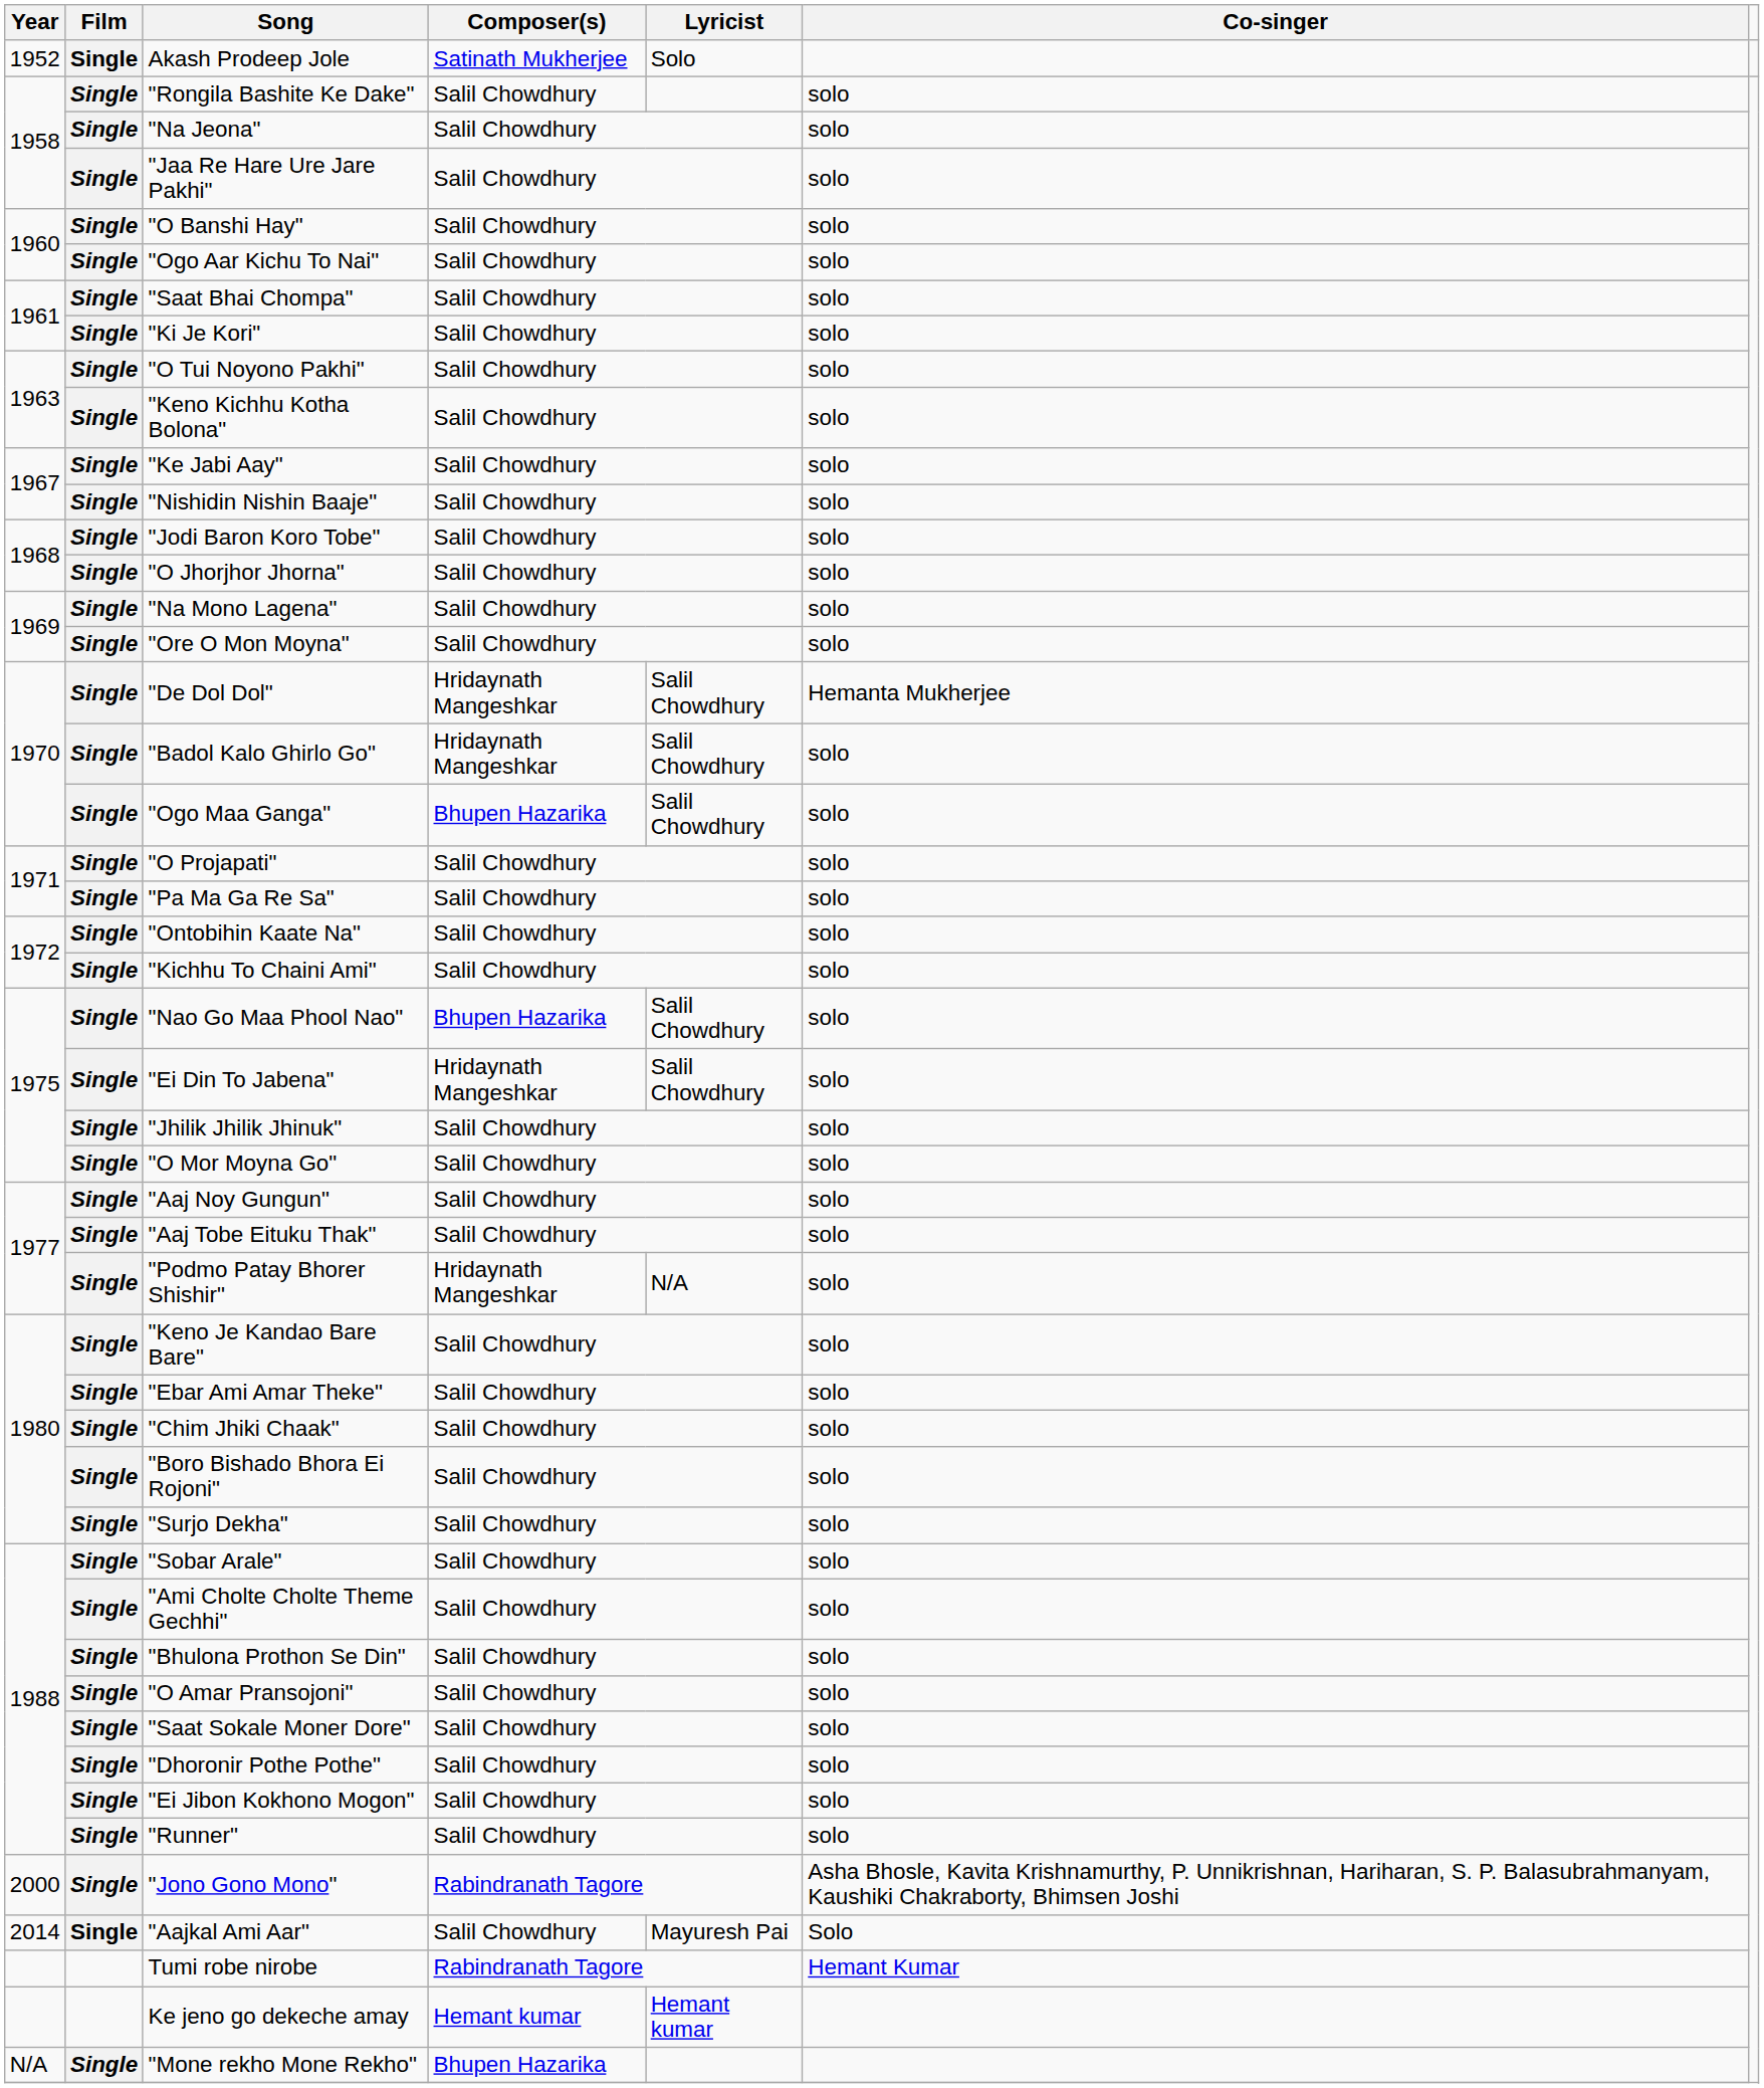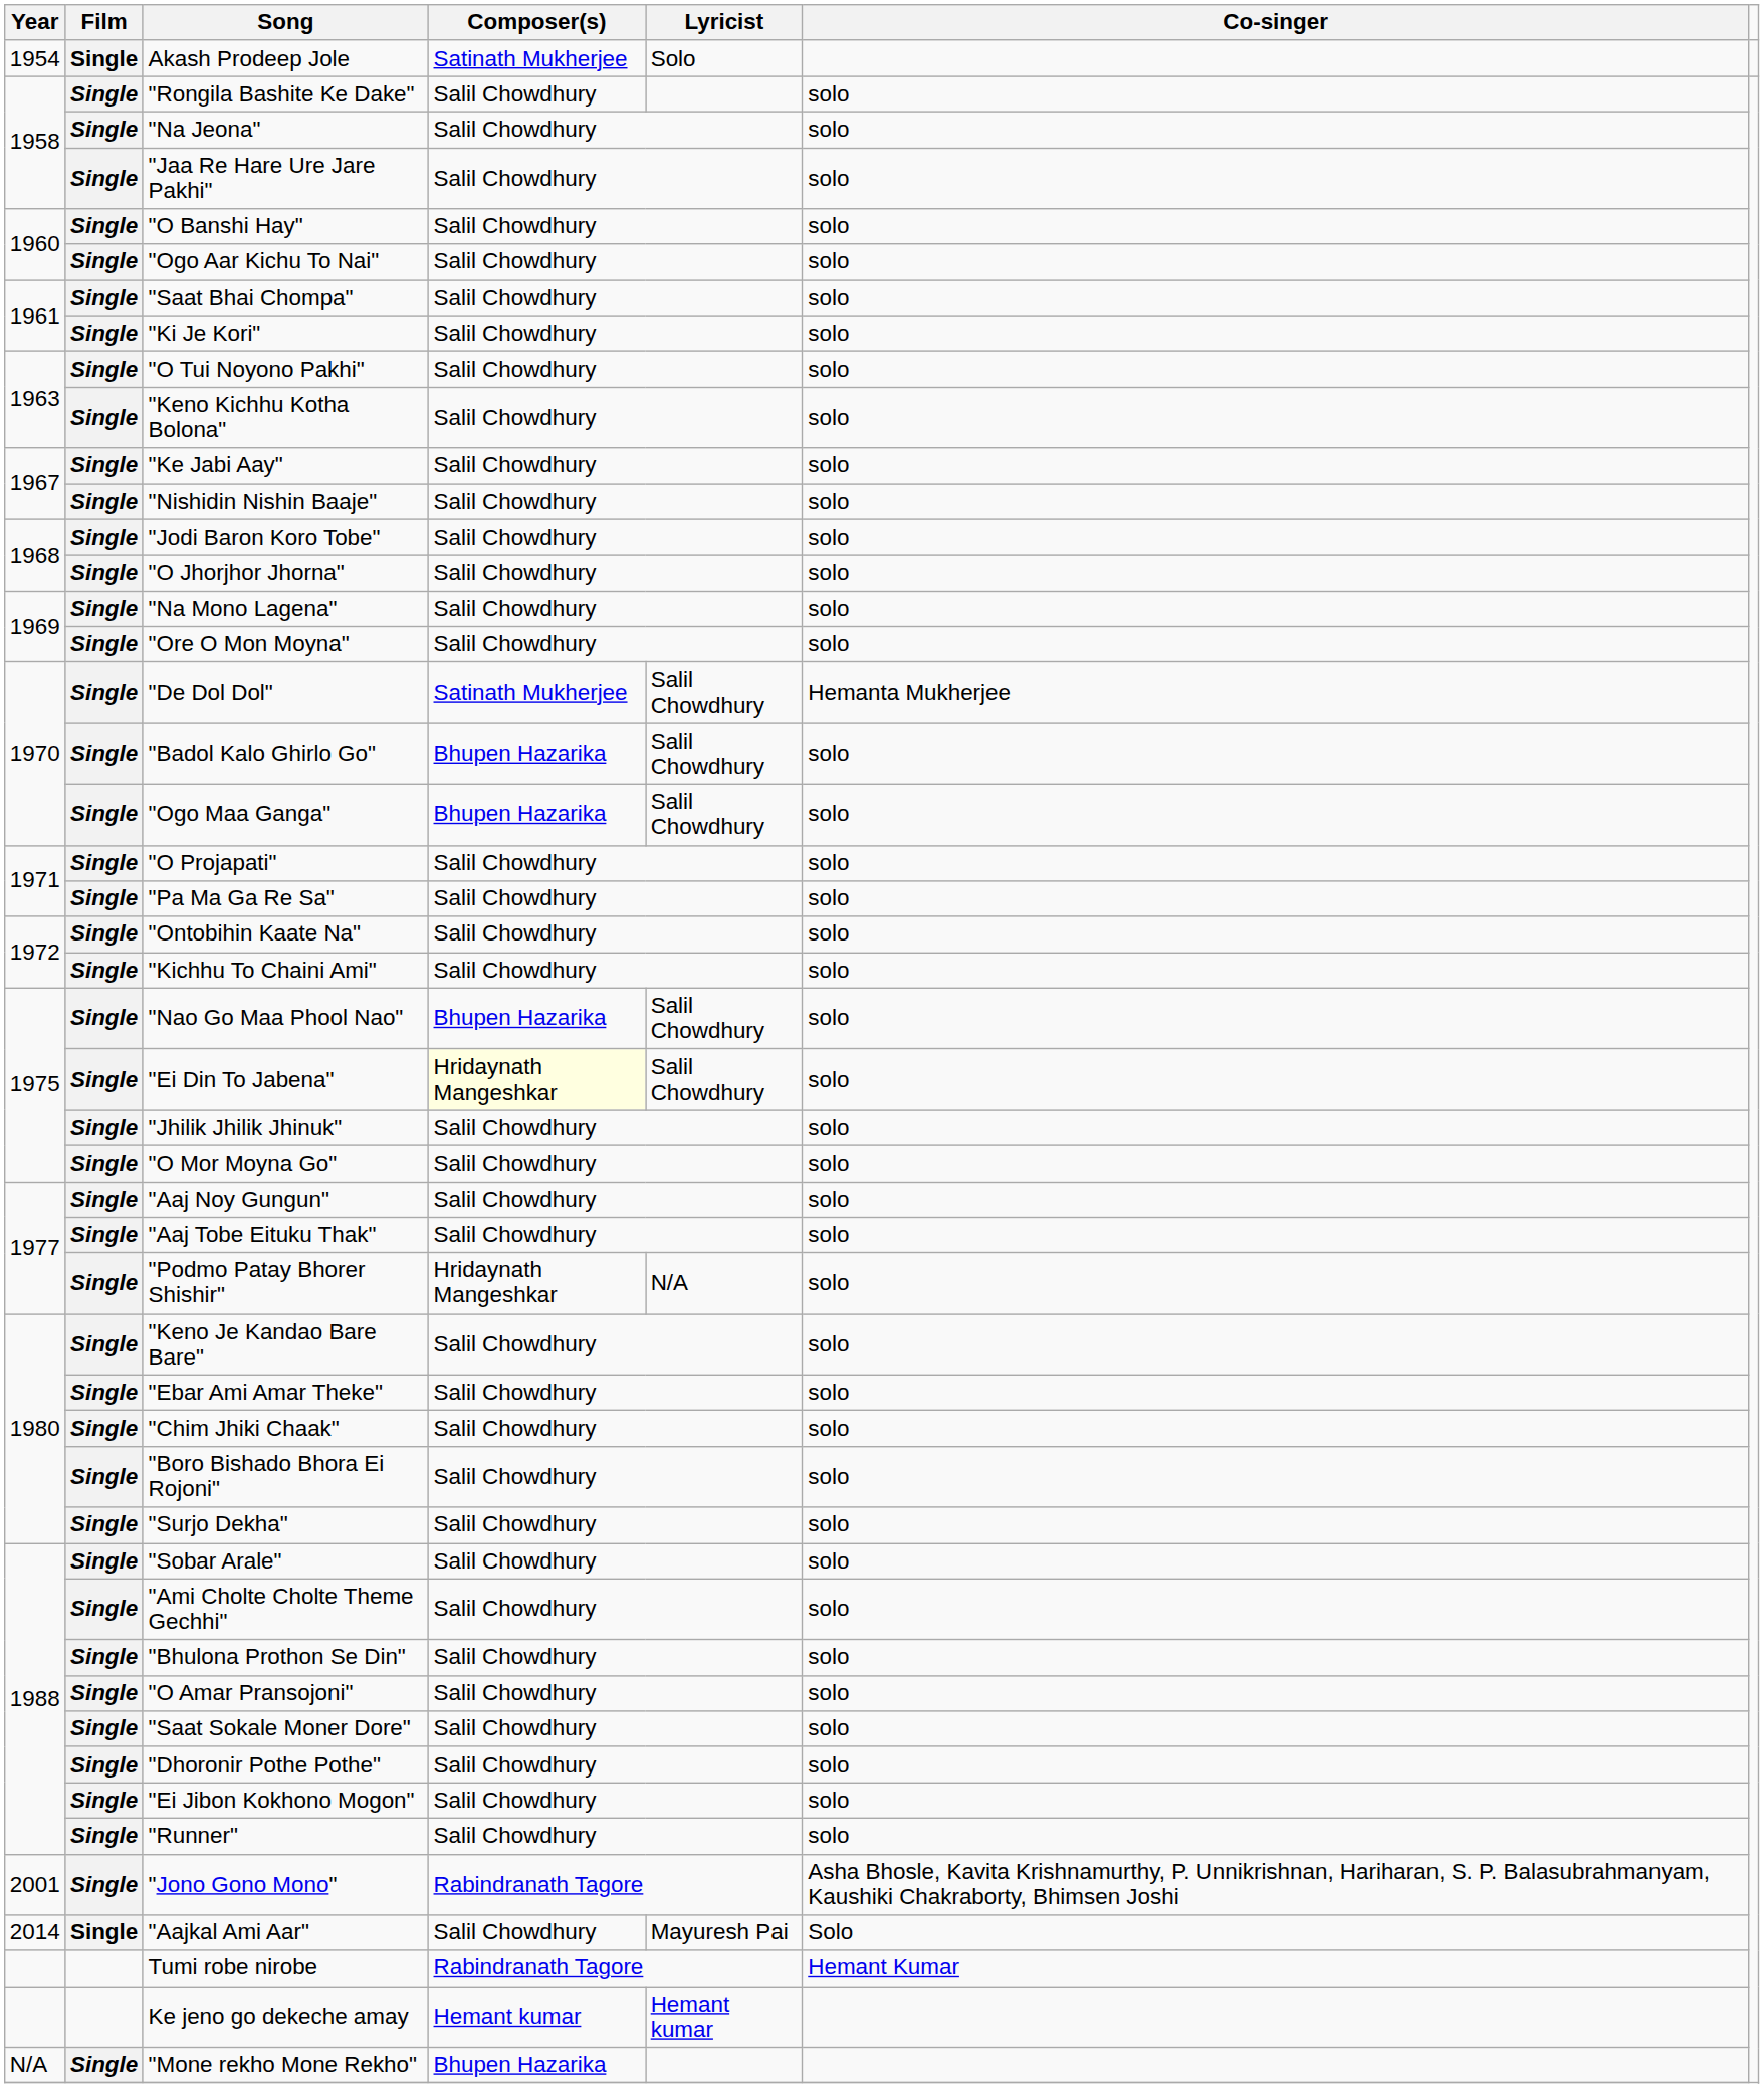Akash Prodeep Jole | Year: 1952 -> 1954
"De Dol Dol" | Composer(s): Hridaynath Mangeshkar -> Satinath Mukherjee
"Badol Kalo Ghirlo Go" | Composer(s): Hridaynath Mangeshkar -> Bhupen Hazarika
"Ei Din To Jabena" | Composer(s): no background -> lightyellow background
"Jono Gono Mono" | Year: 2000 -> 2001
